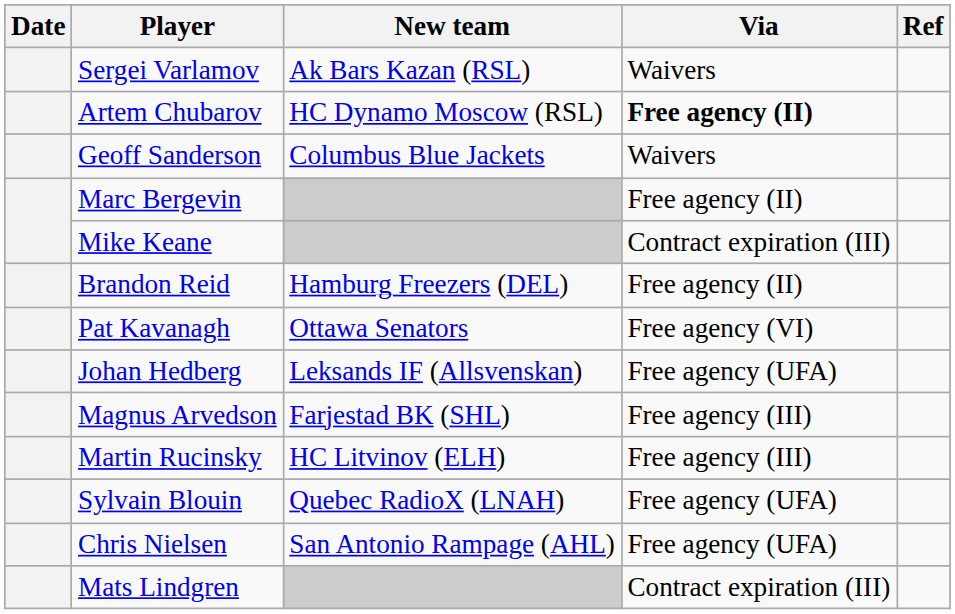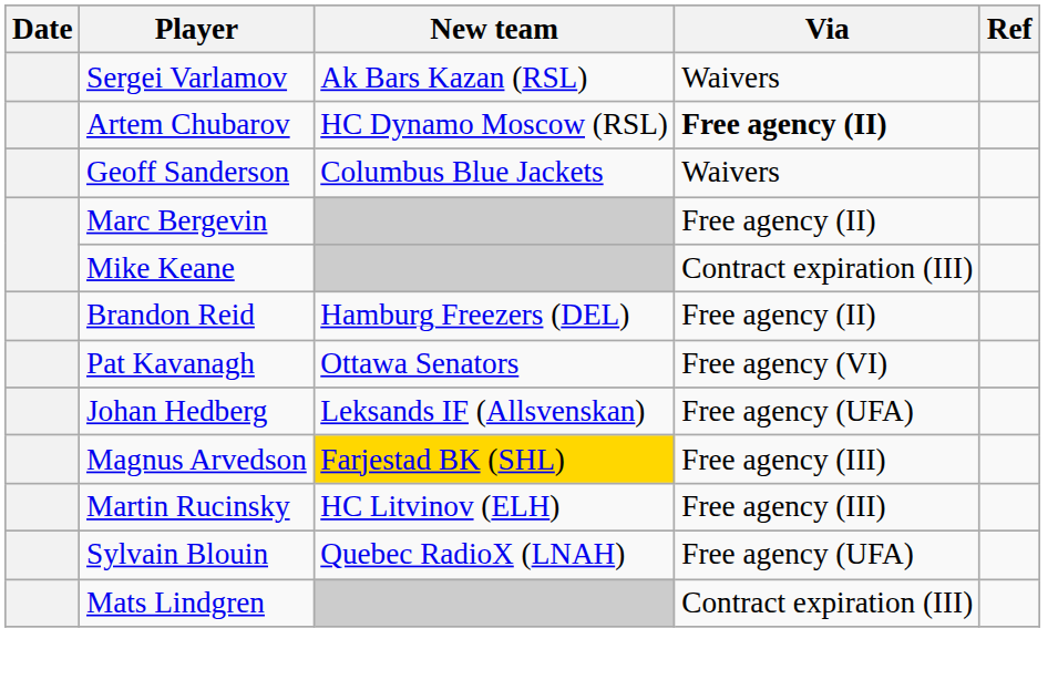Magnus Arvedson | New team: no background -> gold background
- row: Chris Nielsen | San Antonio Rampage (AHL) | Free agency (UFA)
